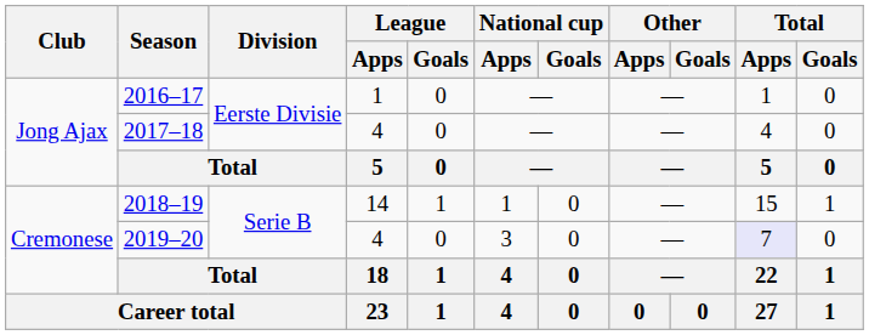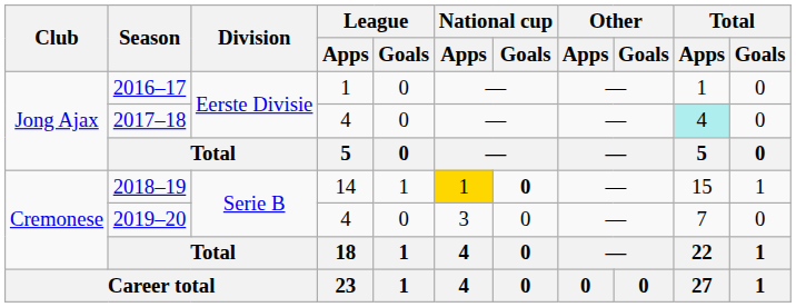2017–18 | Total / Apps: no background -> paleturquoise background
2018–19 | National cup / Apps: no background -> gold background
2018–19 | National cup / Goals: normal -> bold
2019–20 | Total / Apps: lavender background -> no background
